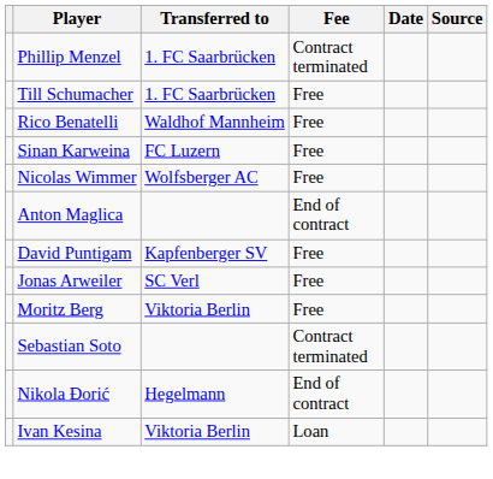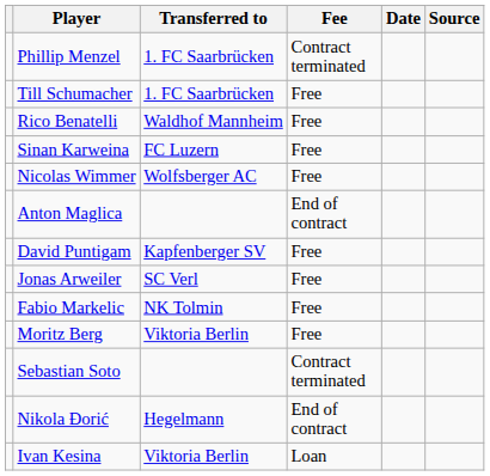+ row: Fabio Markelic | NK Tolmin | Free
